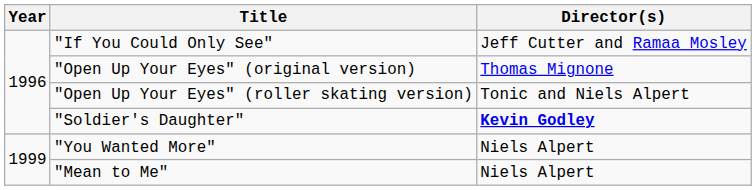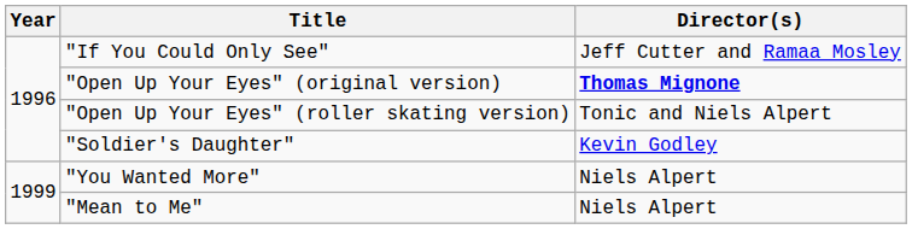"Open Up Your Eyes" (original version) | Director(s): normal -> bold
"Soldier's Daughter" | Director(s): bold -> normal
